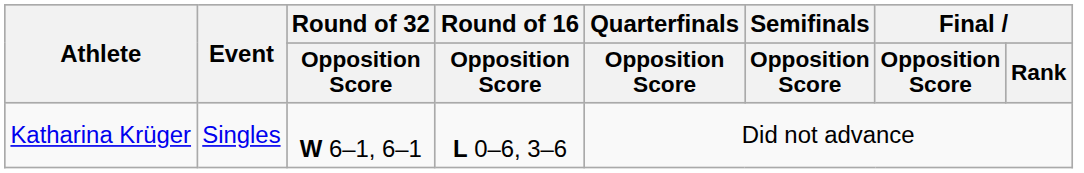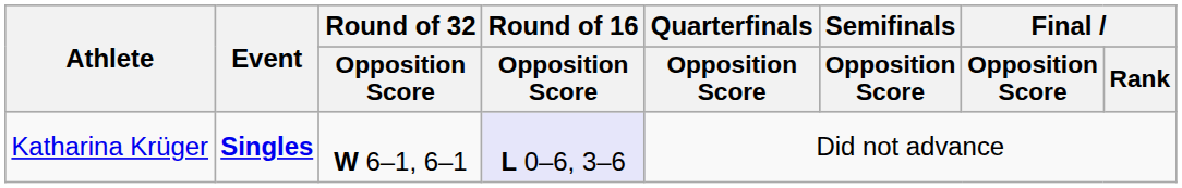Katharina Krüger | Event: normal -> bold
Katharina Krüger | Round of 16 / Opposition Score: no background -> lavender background
